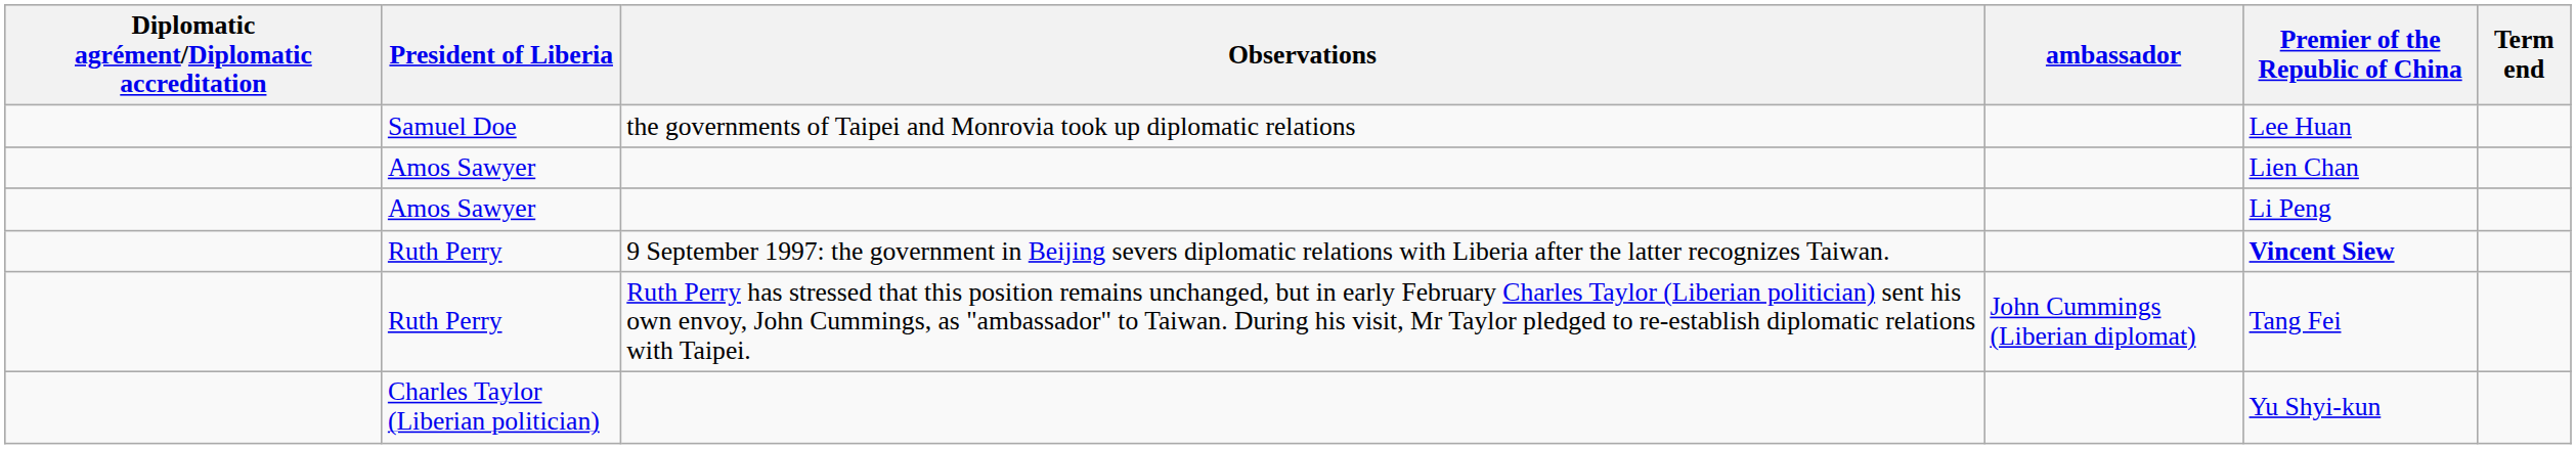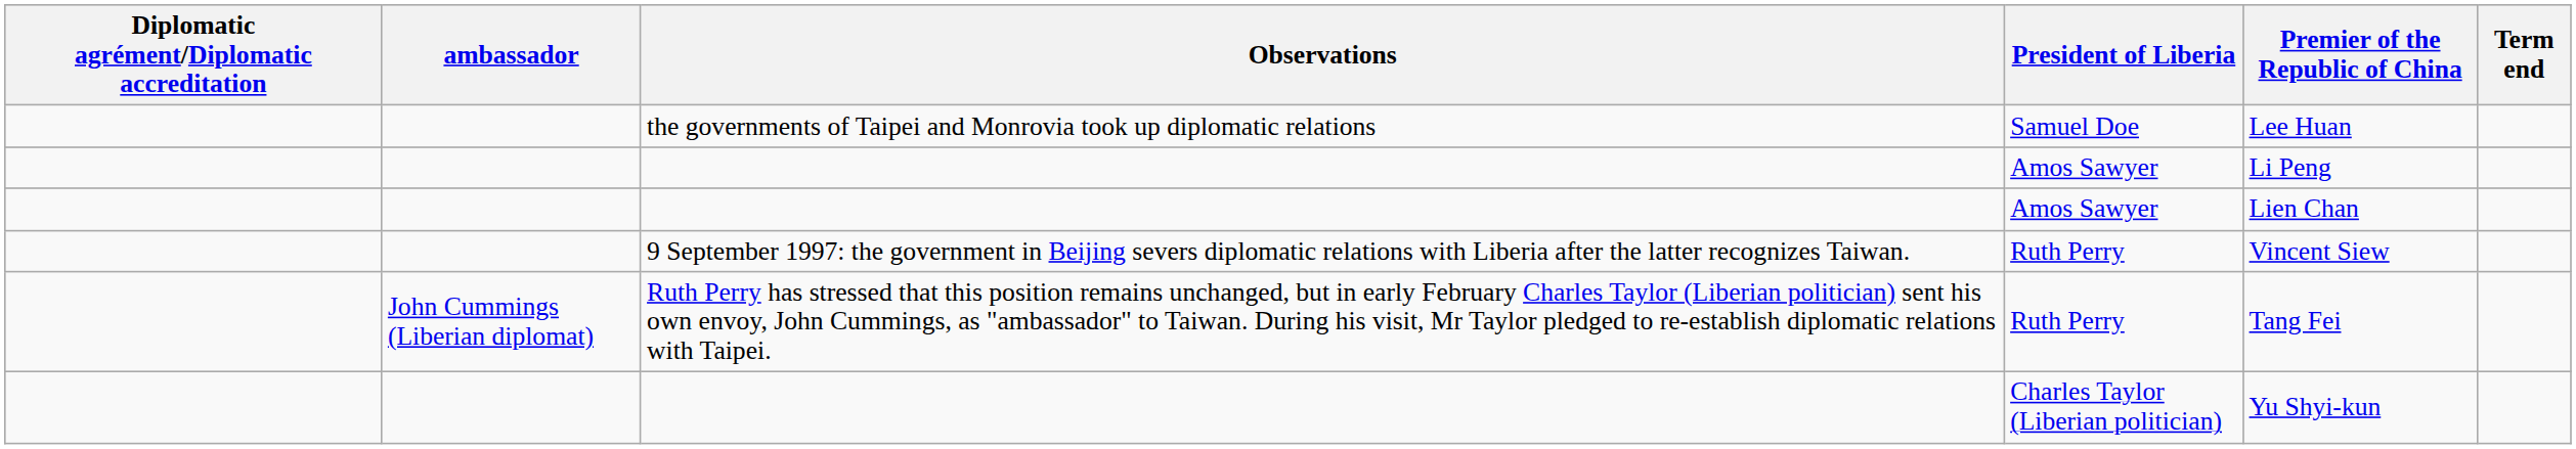columns swapped: ambassador <-> President of Liberia
row 3 | Premier of the Republic of China: Lien Chan -> Li Peng
row 4 | Premier of the Republic of China: Li Peng -> Lien Chan
row 5 | Premier of the Republic of China: bold -> normal
